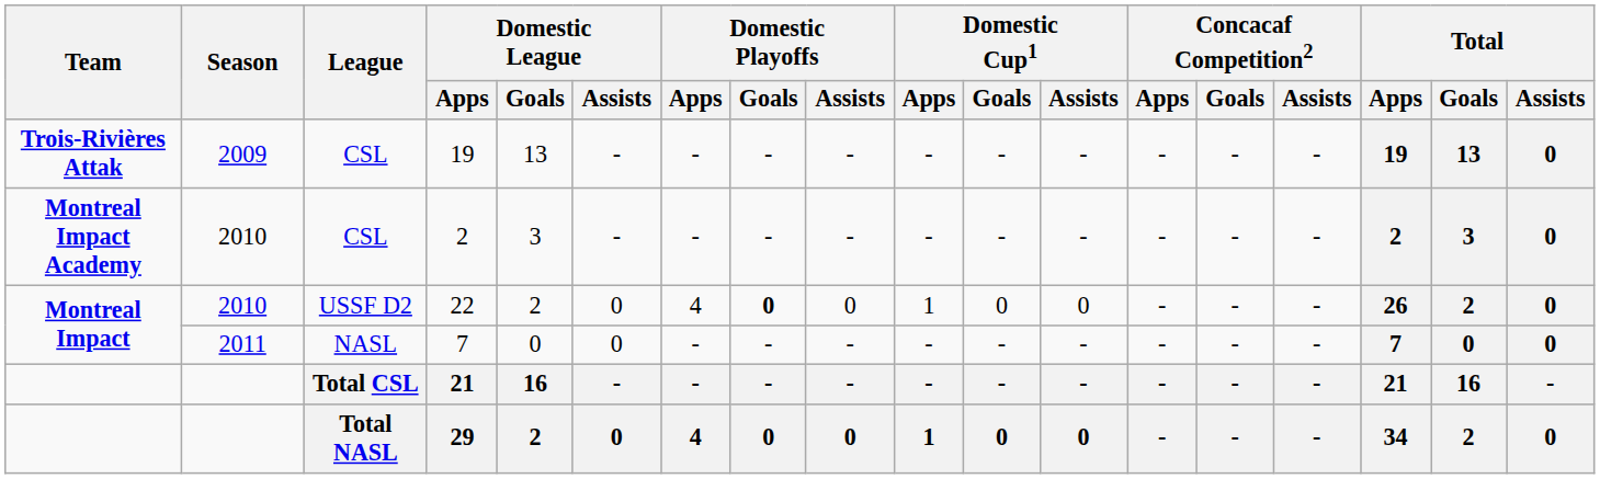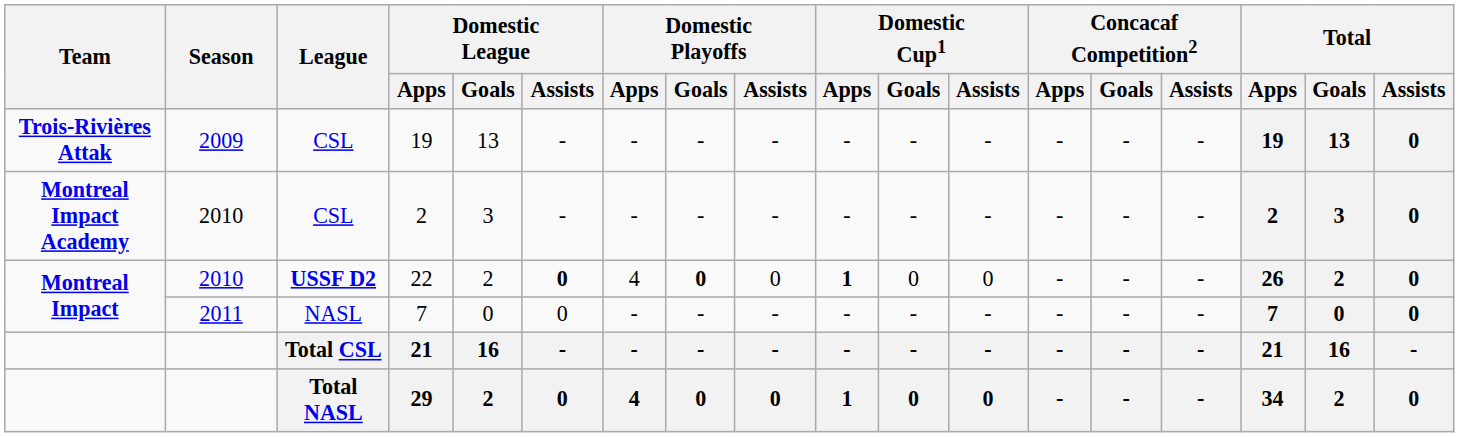22 | League: normal -> bold
22 | Domestic League / Assists: normal -> bold
22 | Domestic Cup1 / Apps: normal -> bold
